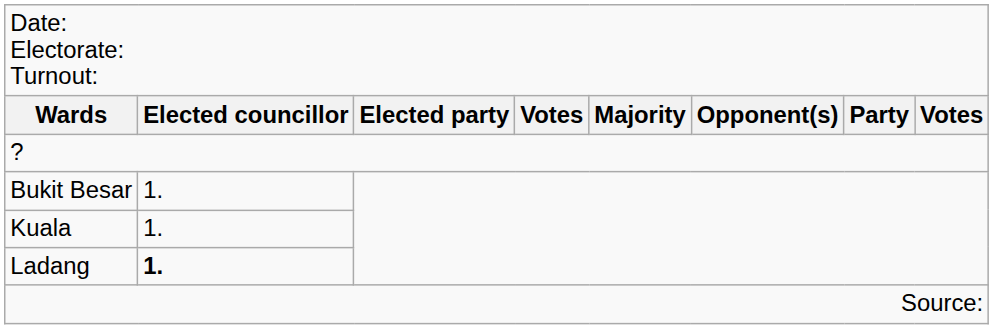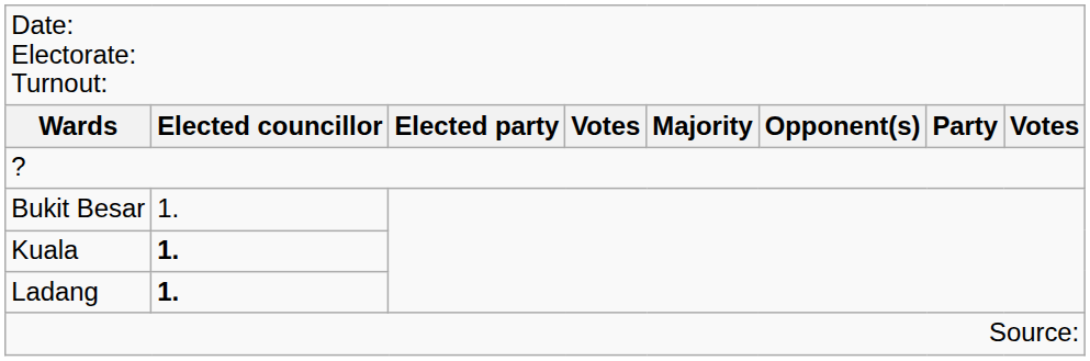Kuala | column 2: normal -> bold
